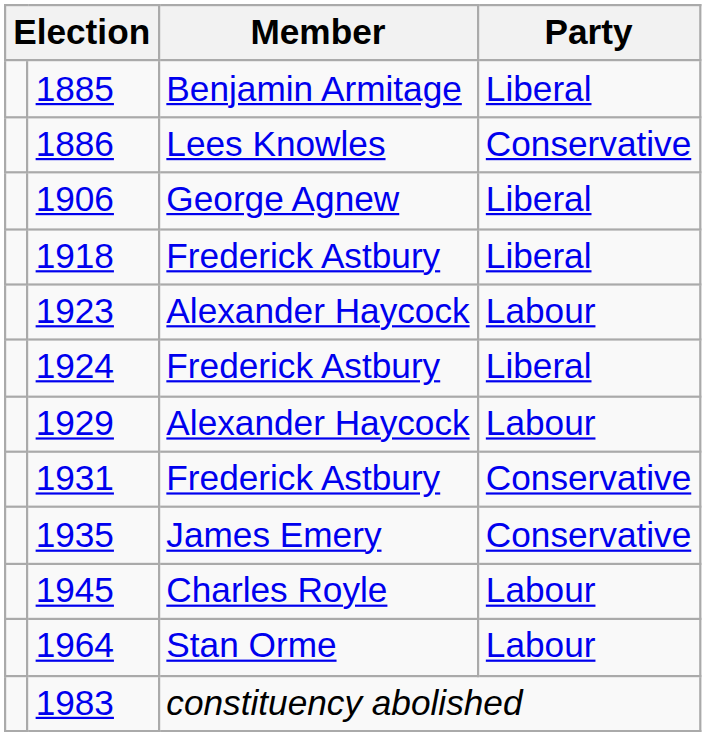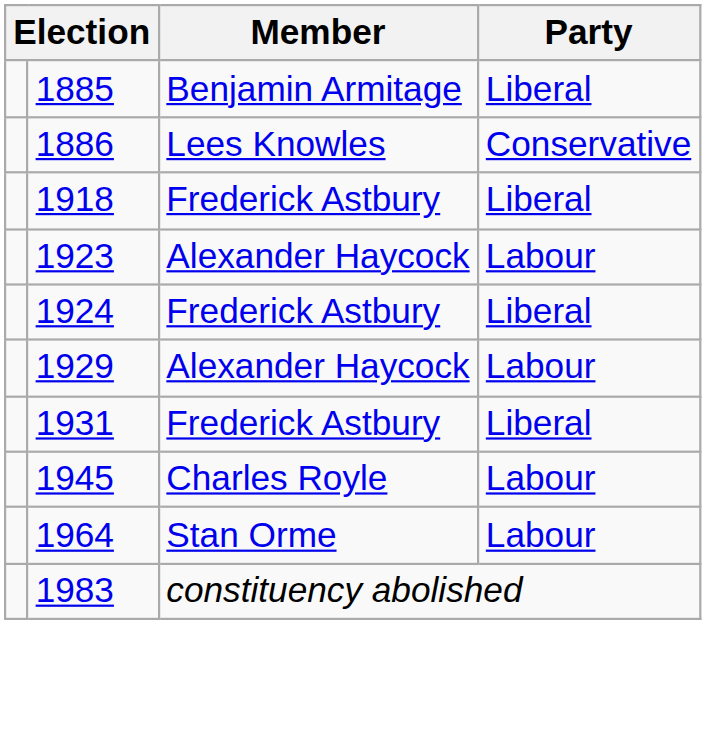- row: 1906 | George Agnew | Liberal
1931 | Party: Conservative -> Liberal
- row: 1935 | James Emery | Conservative
